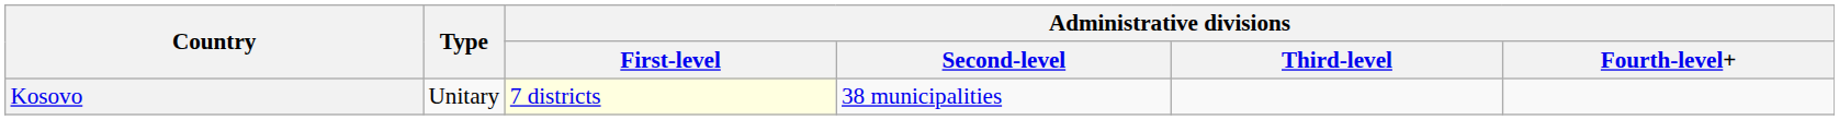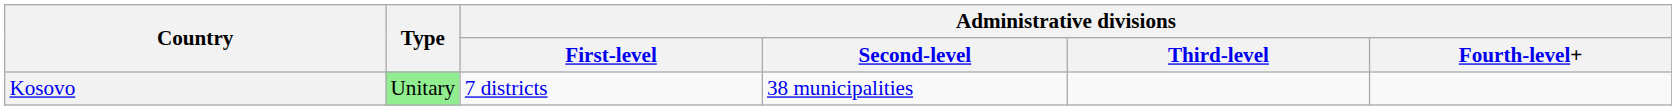Kosovo | Type: no background -> lightgreen background
Kosovo | Administrative divisions / First-level: lightyellow background -> no background
